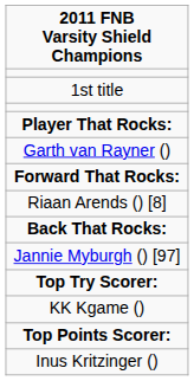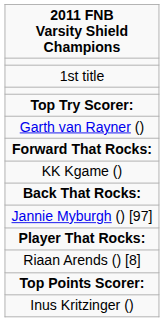row 5 | column 1: Player That Rocks: -> Top Try Scorer:
row 8 | column 1: Riaan Arends () [8] -> KK Kgame ()
row 11 | column 1: Top Try Scorer: -> Player That Rocks:
row 12 | column 1: KK Kgame () -> Riaan Arends () [8]
